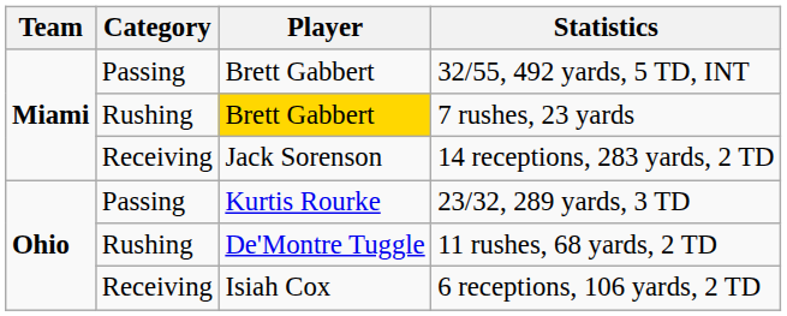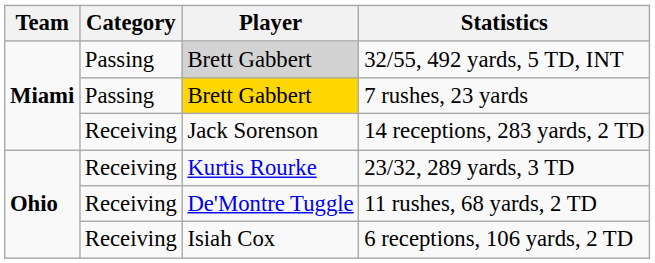32/55, 492 yards, 5 TD, INT | Player: no background -> lightgrey background
7 rushes, 23 yards | Category: Rushing -> Passing
23/32, 289 yards, 3 TD | Category: Passing -> Receiving
11 rushes, 68 yards, 2 TD | Category: Rushing -> Receiving
